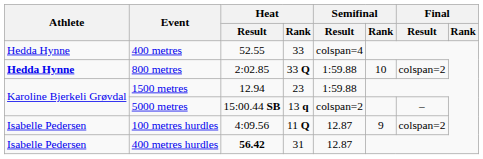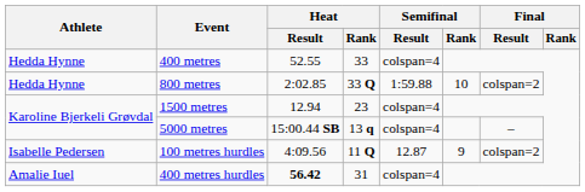800 metres | Athlete: bold -> normal
1500 metres | Semifinal / Result: 1:59.88 -> colspan=4
5000 metres | Semifinal / Result: colspan=2 -> colspan=4
400 metres hurdles | Athlete: Isabelle Pedersen -> Amalie Iuel
400 metres hurdles | Semifinal / Result: 12.87 -> colspan=4
